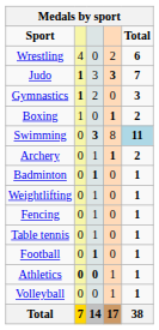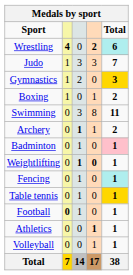Wrestling | column 2: normal -> bold
Wrestling | column 4: normal -> bold
Wrestling | Total: no background -> paleturquoise background
Judo | column 2: bold -> normal
Judo | column 4: bold -> normal
Gymnastics | column 2: bold -> normal
Gymnastics | Total: no background -> gold background
Boxing | column 4: bold -> normal
Swimming | column 3: bold -> normal
Swimming | Total: lightblue background -> no background
Archery | column 3: normal -> bold
Archery | column 4: bold -> normal
Badminton | column 3: bold -> normal
Badminton | Total: no background -> pink background
Weightlifting | column 3: normal -> bold
Weightlifting | column 4: normal -> bold
Fencing | Total: no background -> paleturquoise background
Table tennis | Total: no background -> gold background
Football | column 2: normal -> bold
Football | column 3: bold -> normal
Athletics | column 2: bold -> normal
Athletics | column 3: bold -> normal
Athletics | column 4: normal -> bold
